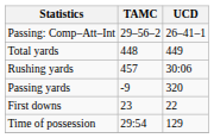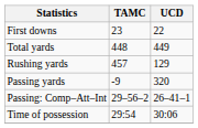rows swapped: First downs <-> Passing: Comp–Att–Int
Rushing yards | UCD: 30:06 -> 129
Time of possession | UCD: 129 -> 30:06
